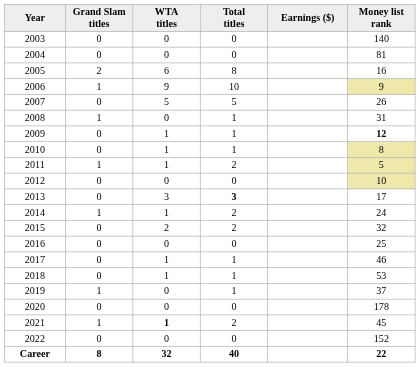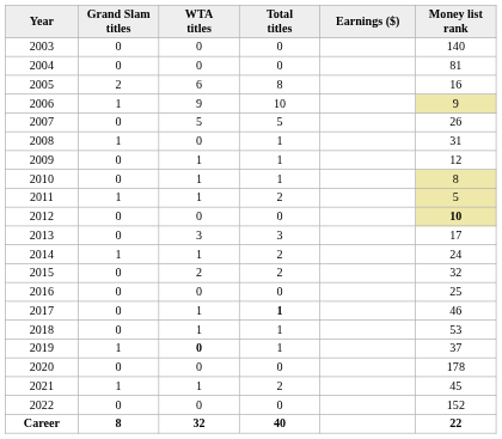2009 | column 6: bold -> normal
2012 | column 6: normal -> bold
2013 | column 4: bold -> normal
2017 | column 4: normal -> bold
2019 | column 3: normal -> bold
2021 | column 3: bold -> normal
